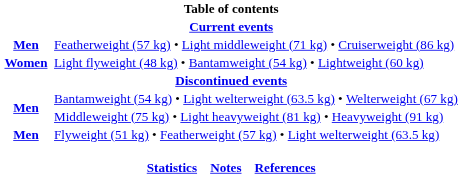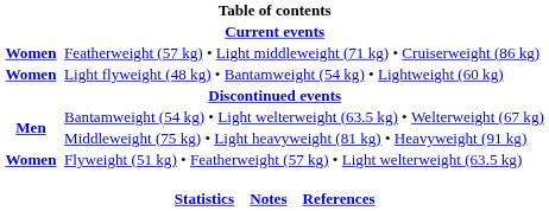row 3 | column 1: Men -> Women
row 8 | column 1: Men -> Women
